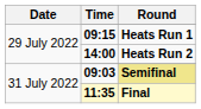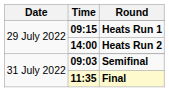09:03 | Round: khaki background -> no background
